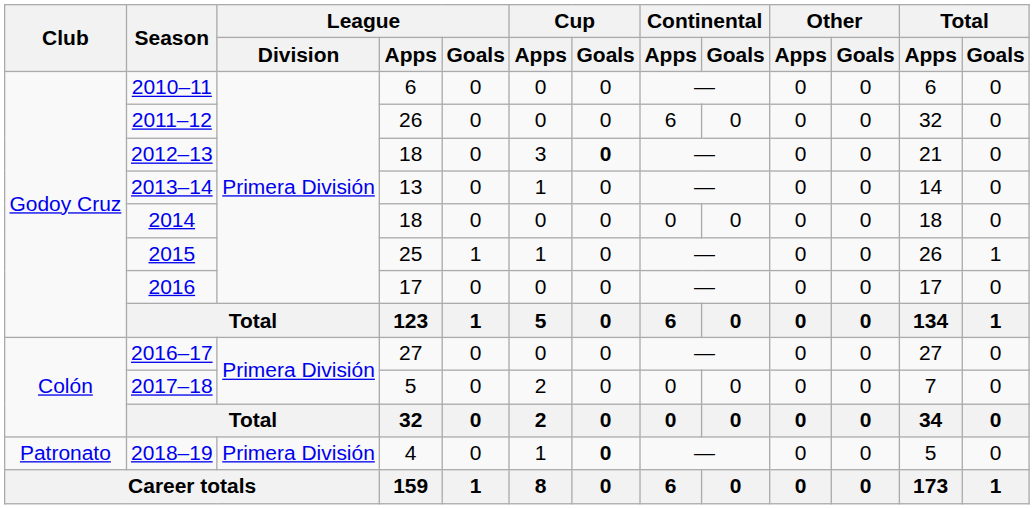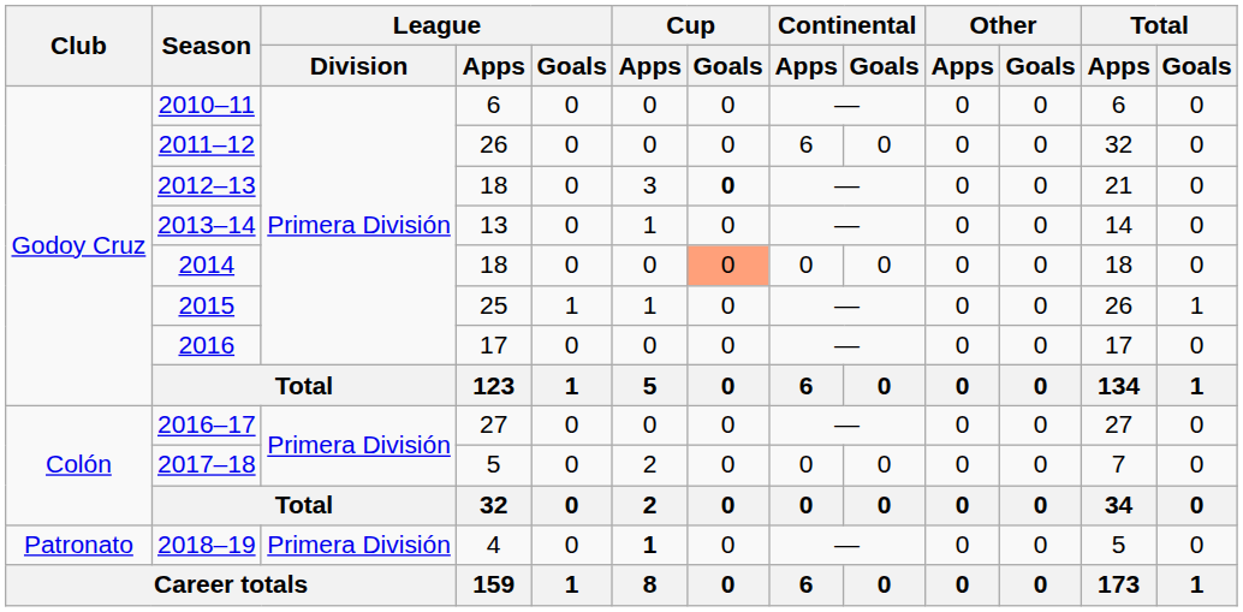2014 | Cup / Goals: no background -> lightsalmon background
2018–19 | Cup / Apps: normal -> bold
2018–19 | Cup / Goals: bold -> normal
